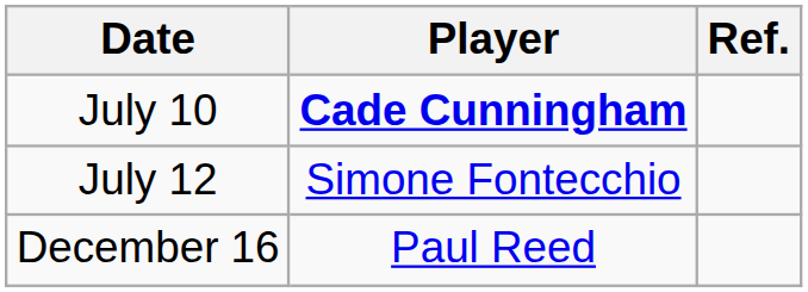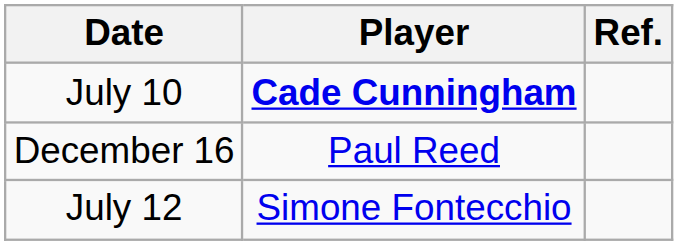rows swapped: July 12 <-> December 16
